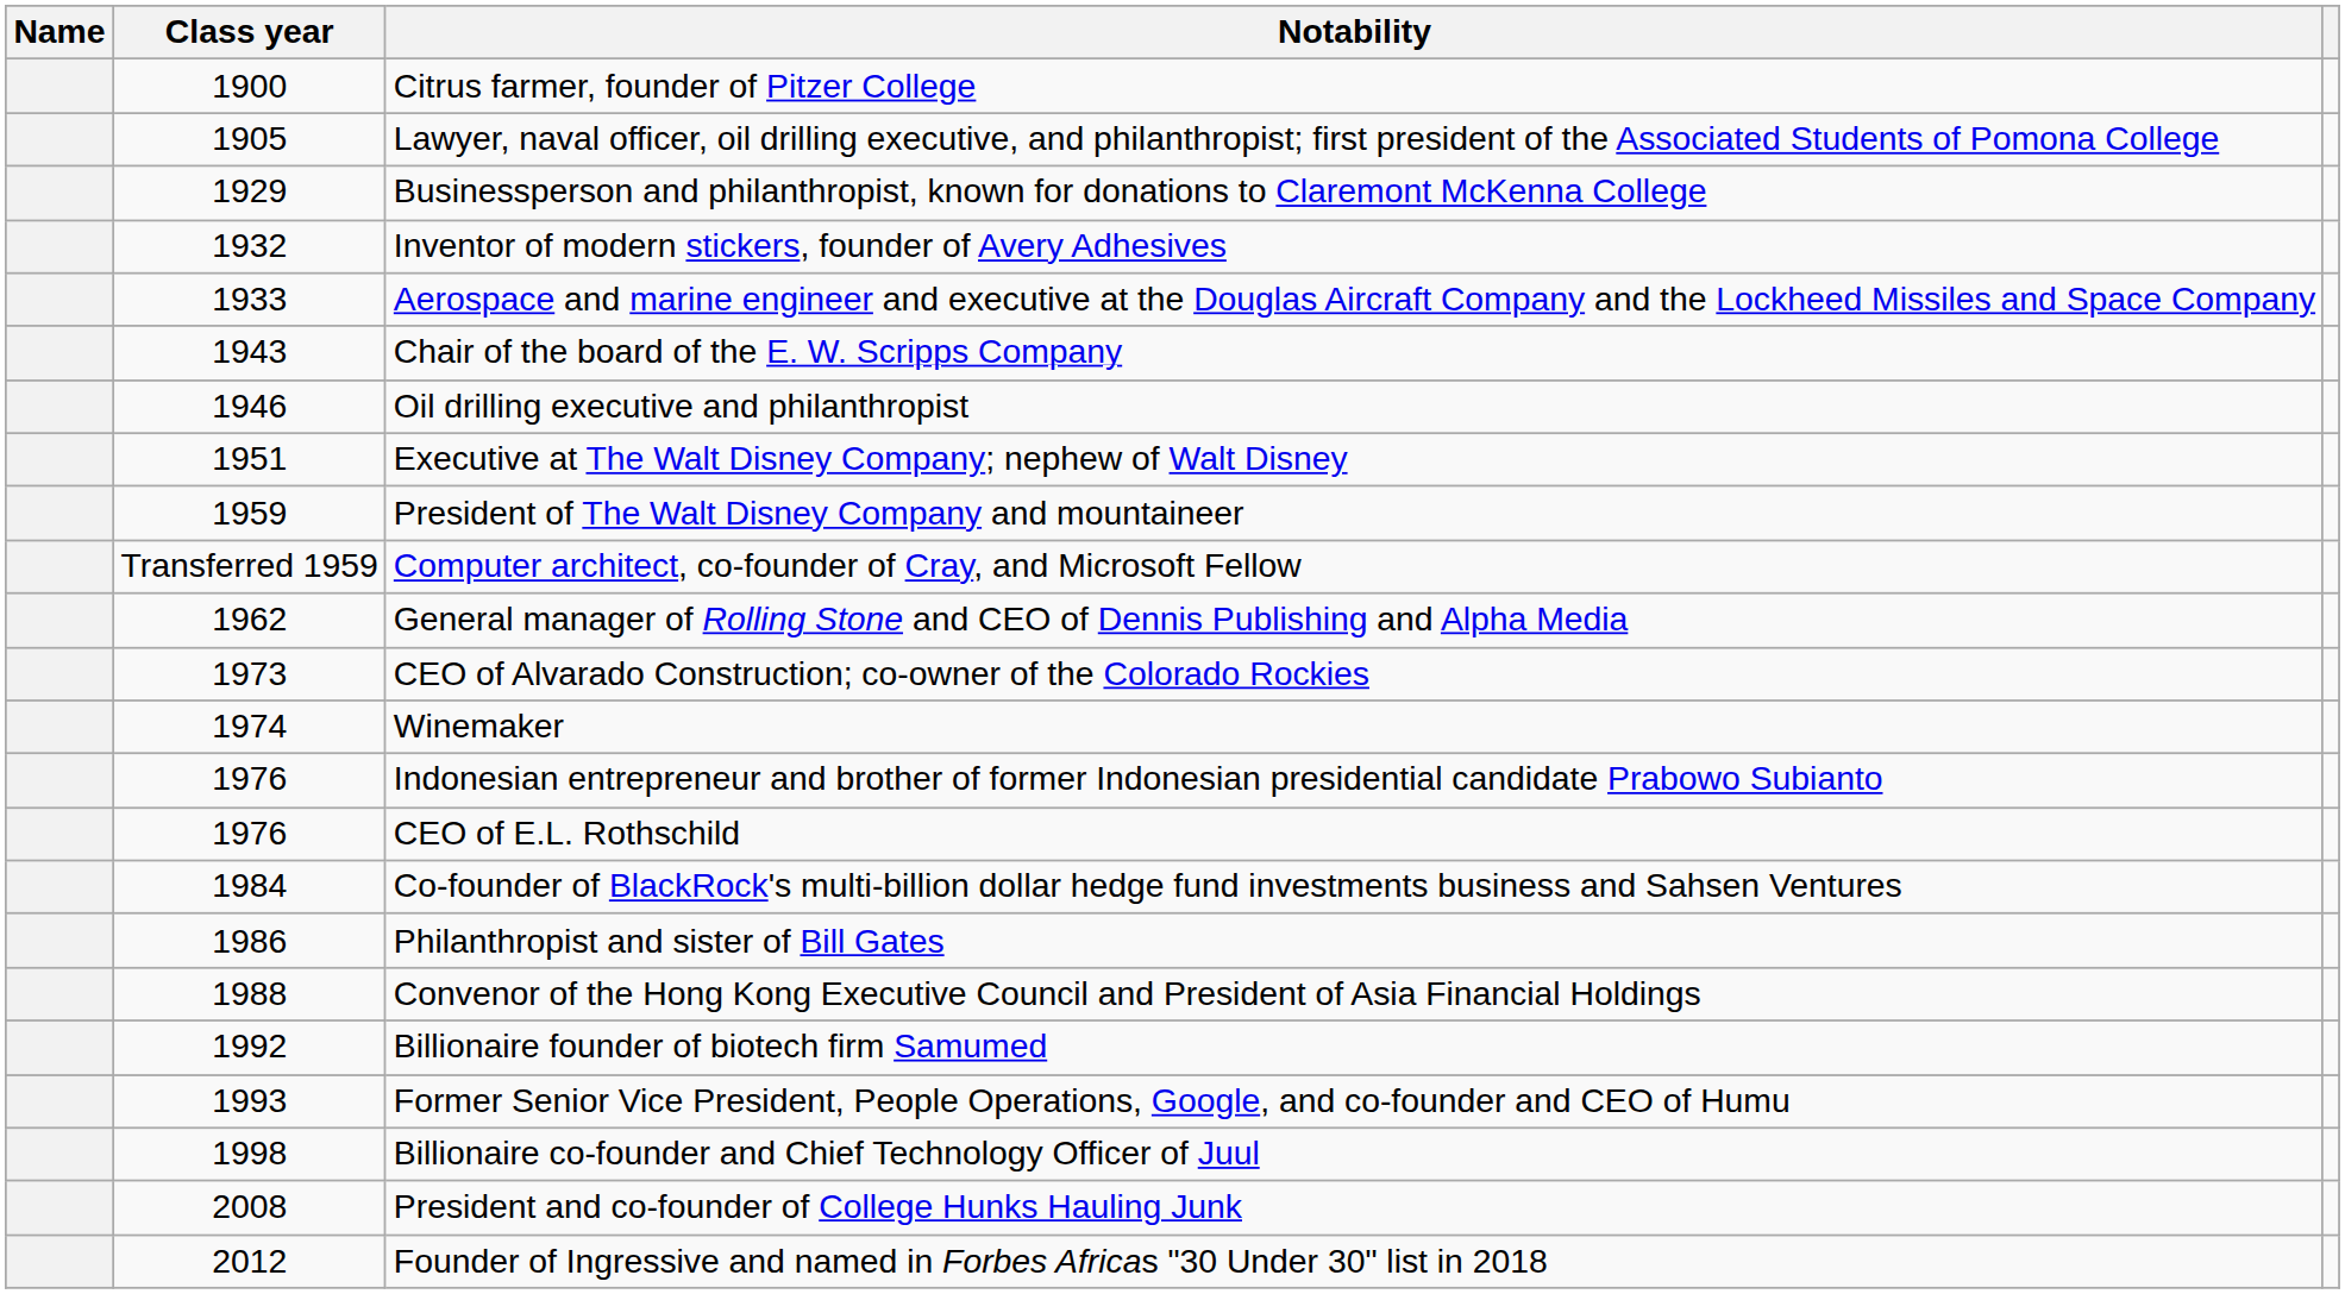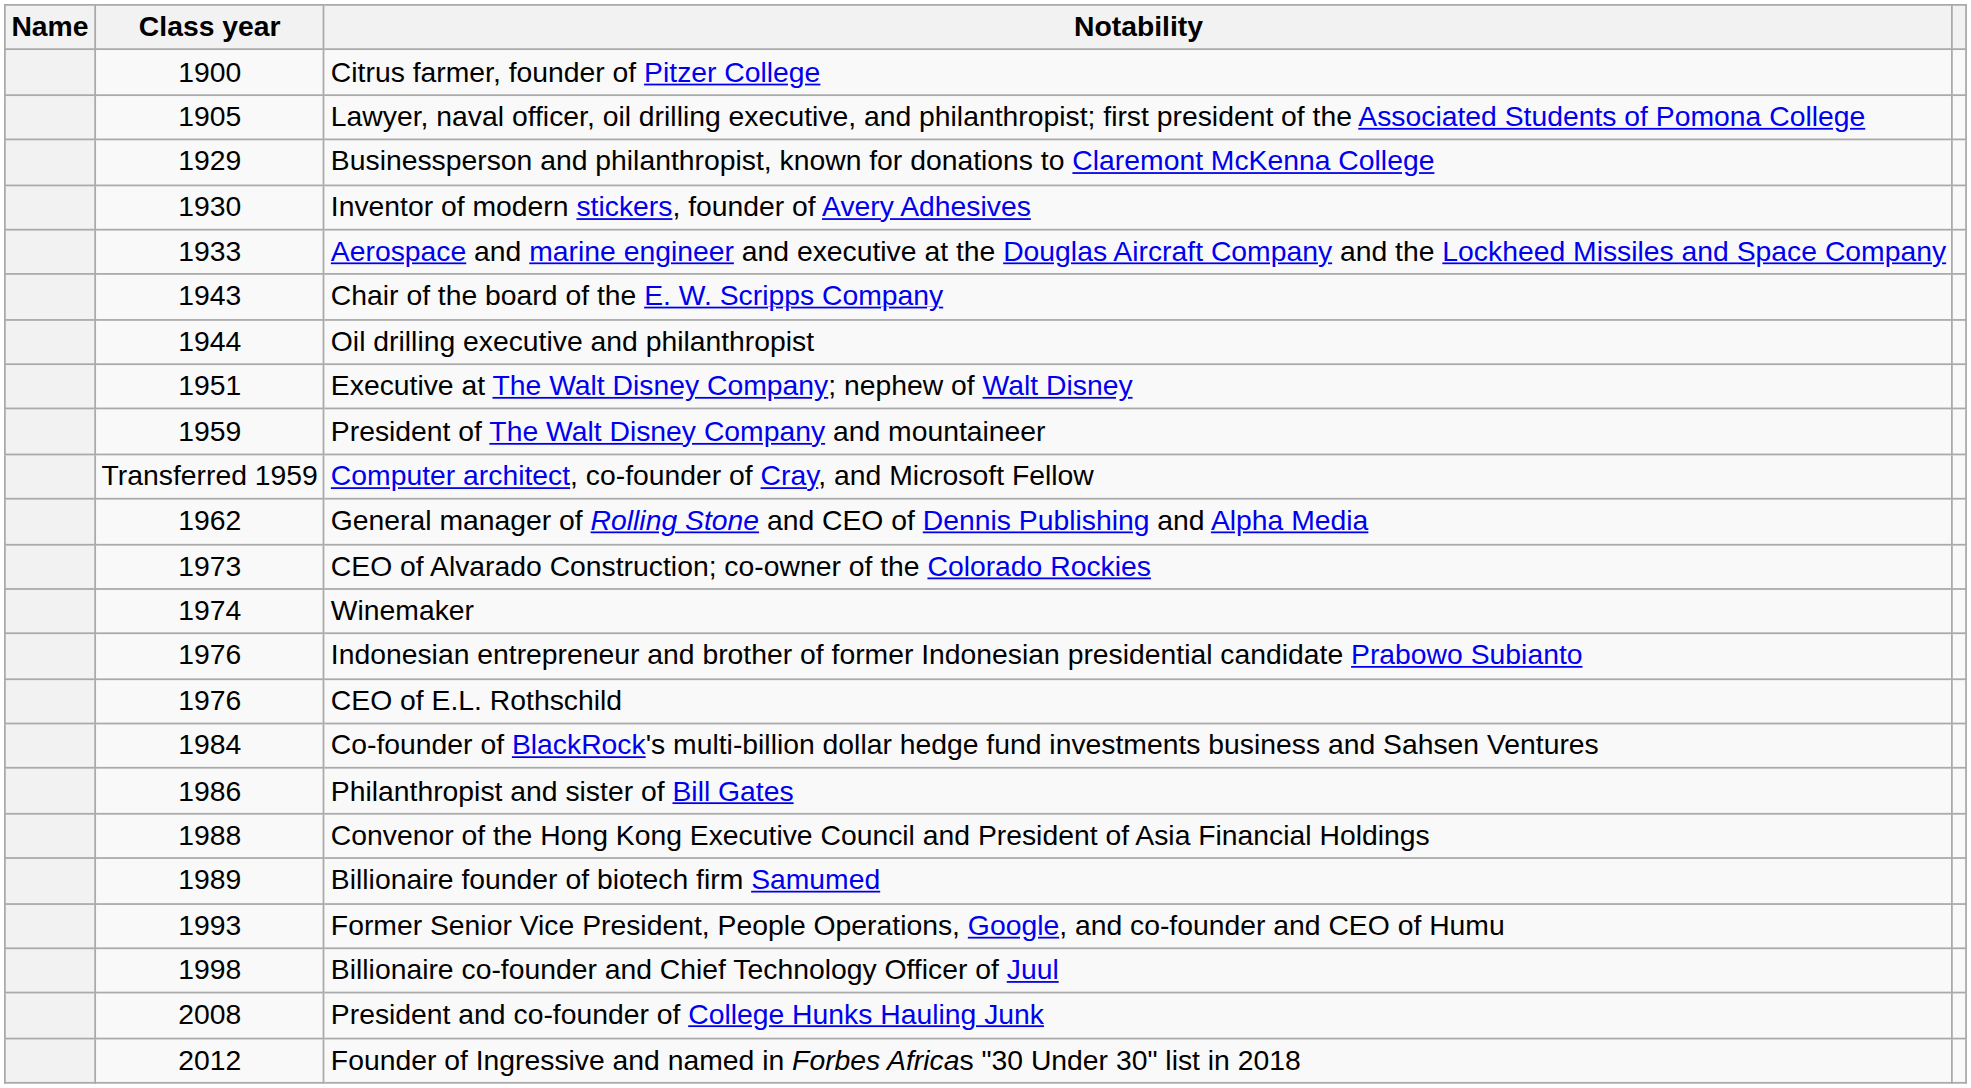Inventor of modern stickers, founder of Avery Adhesives | Class year: 1932 -> 1930
Oil drilling executive and philanthropist | Class year: 1946 -> 1944
Billionaire founder of biotech firm Samumed | Class year: 1992 -> 1989
